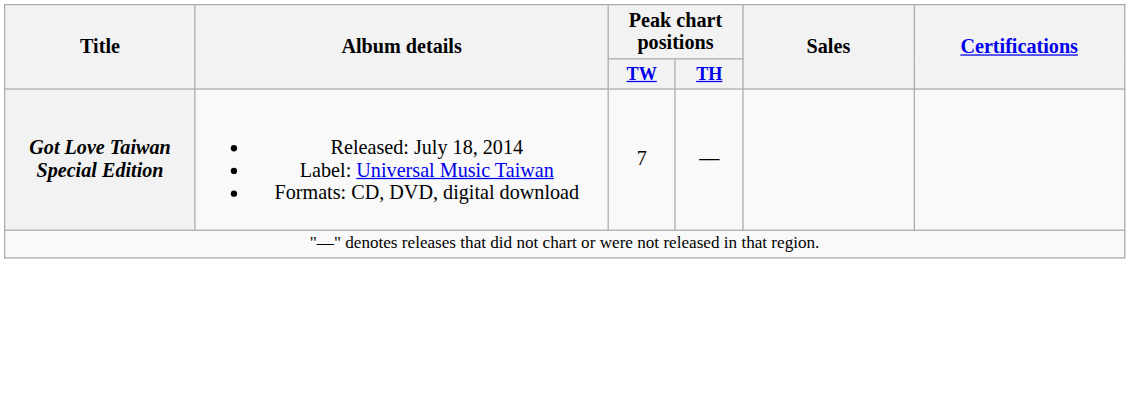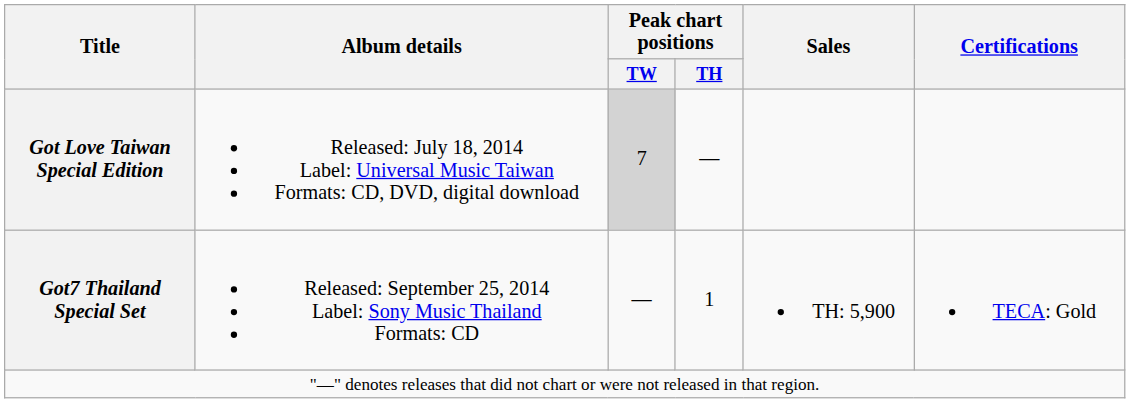Got Love Taiwan Special Edition | Peak chart positions / TW: no background -> lightgrey background
+ row: Got7 Thailand Special Set | Released: September 25, 2014 Label: Sony Music Thailand Formats: CD | — | 1 | TH: 5,900 | TECA: Gold
